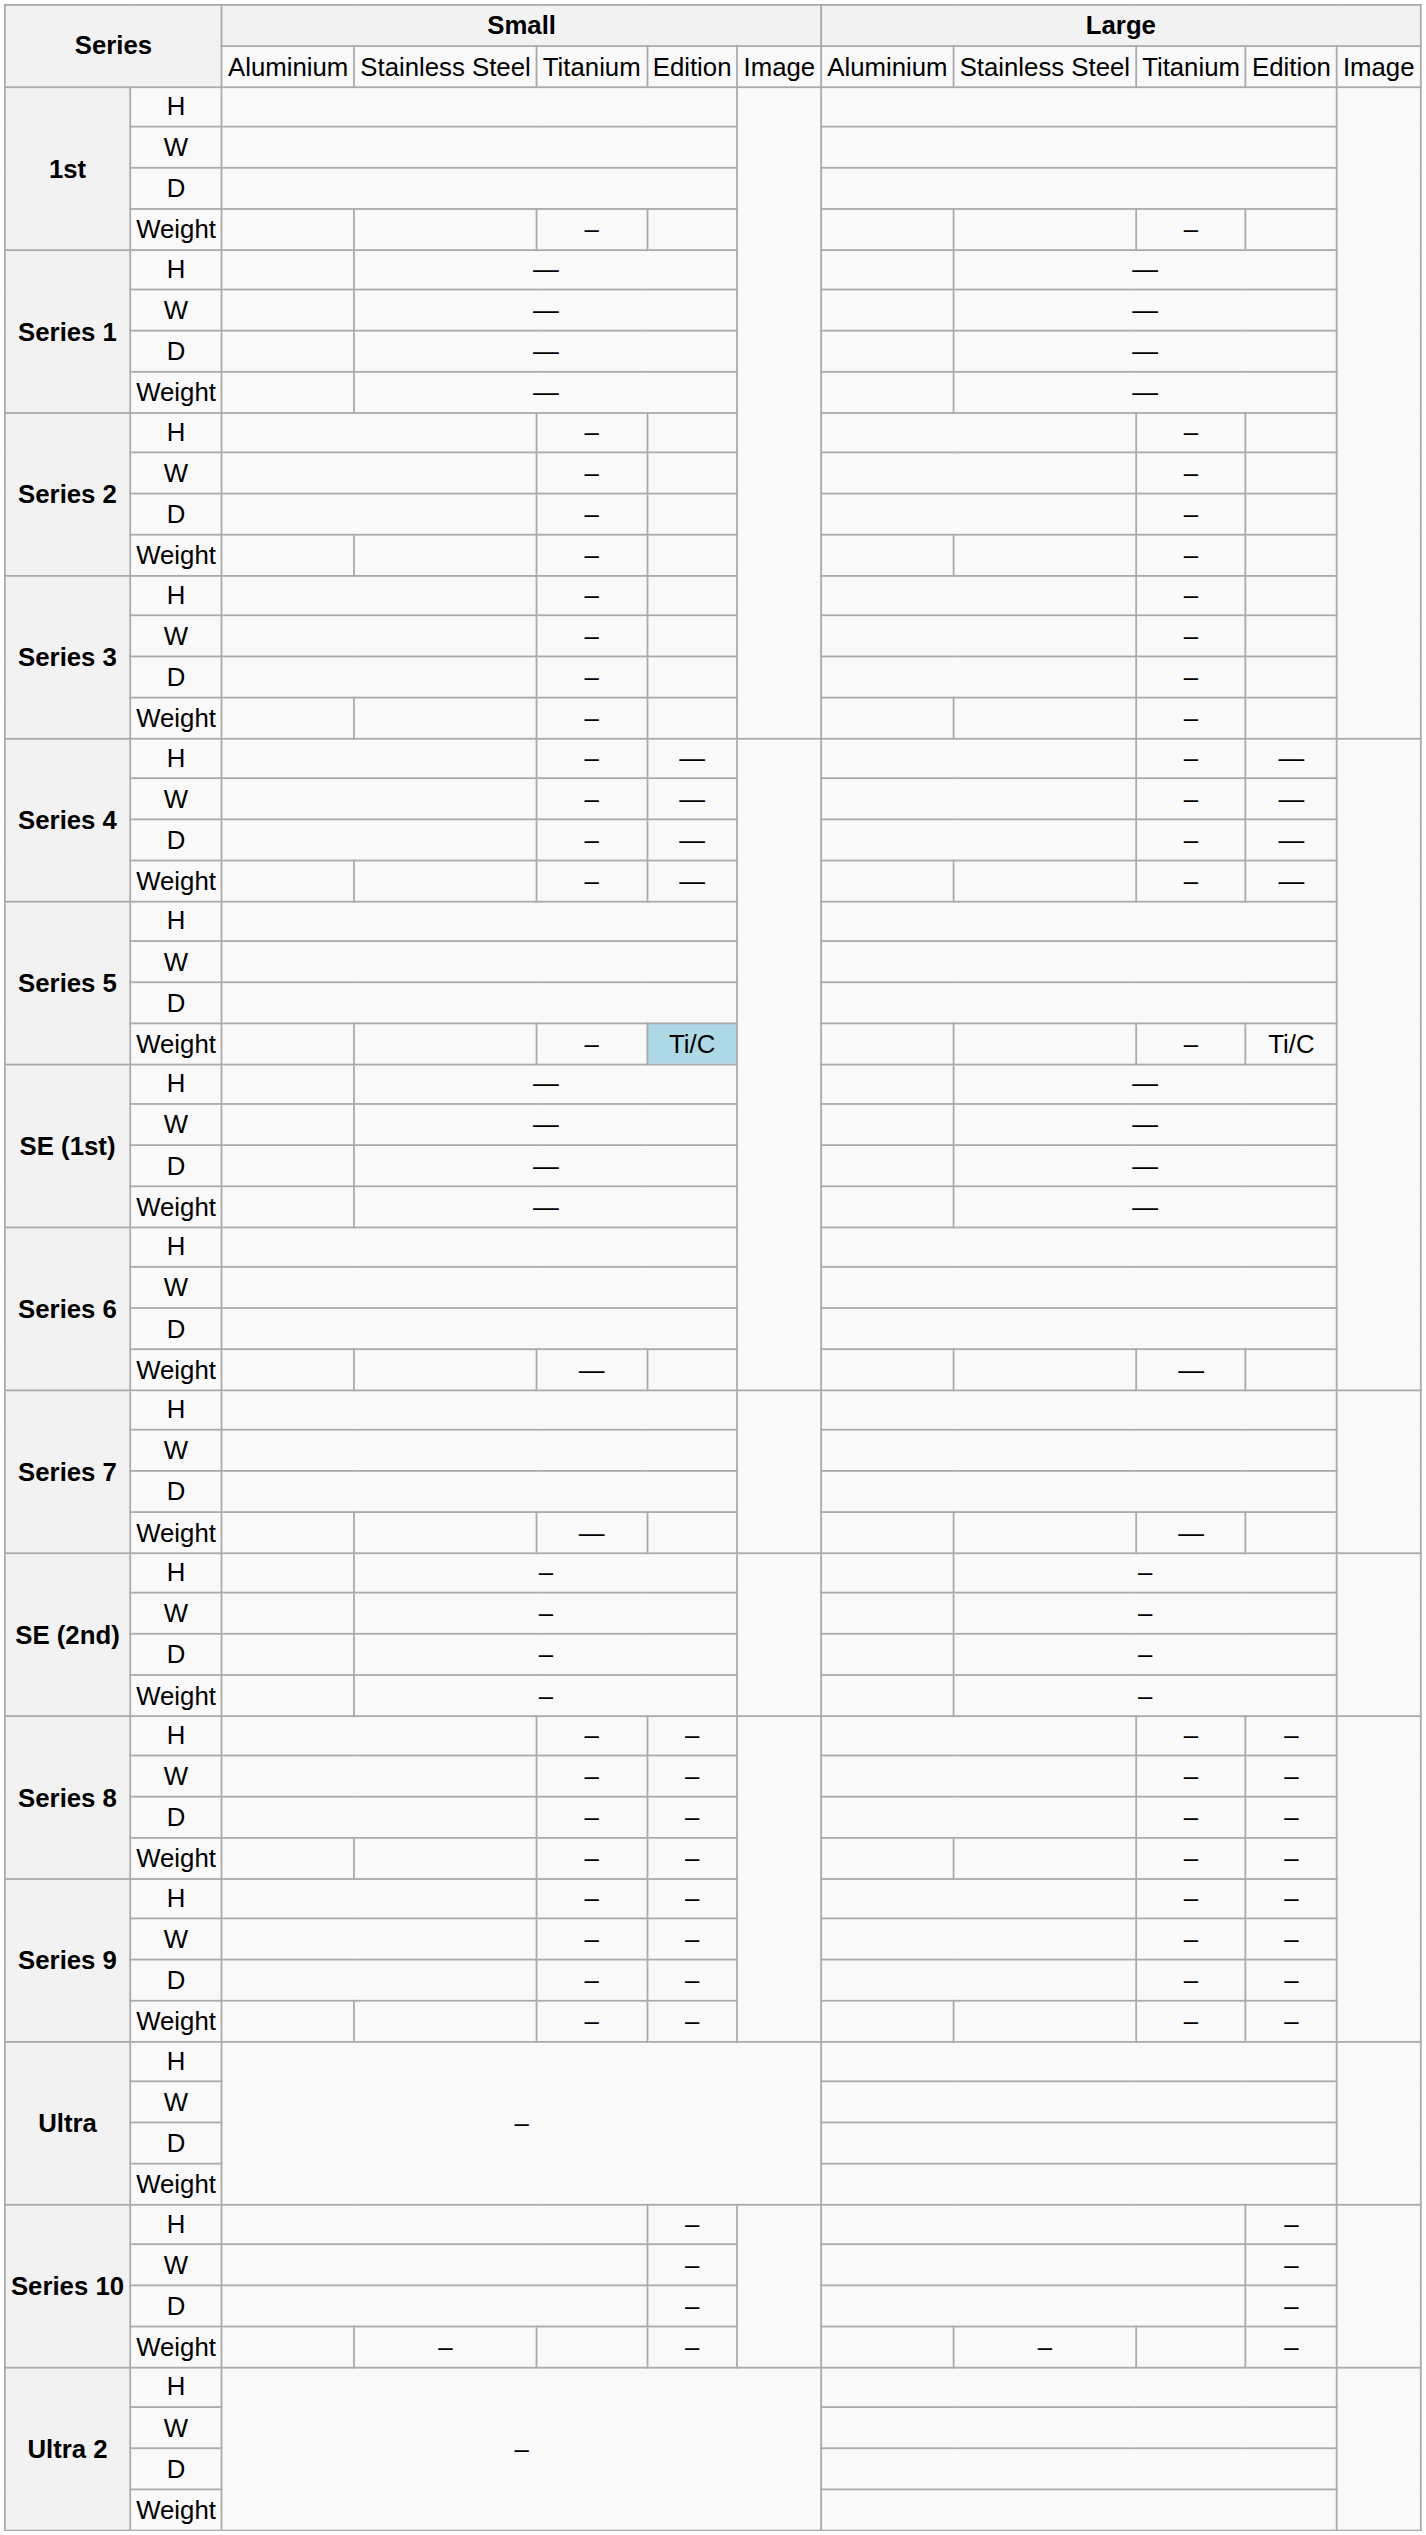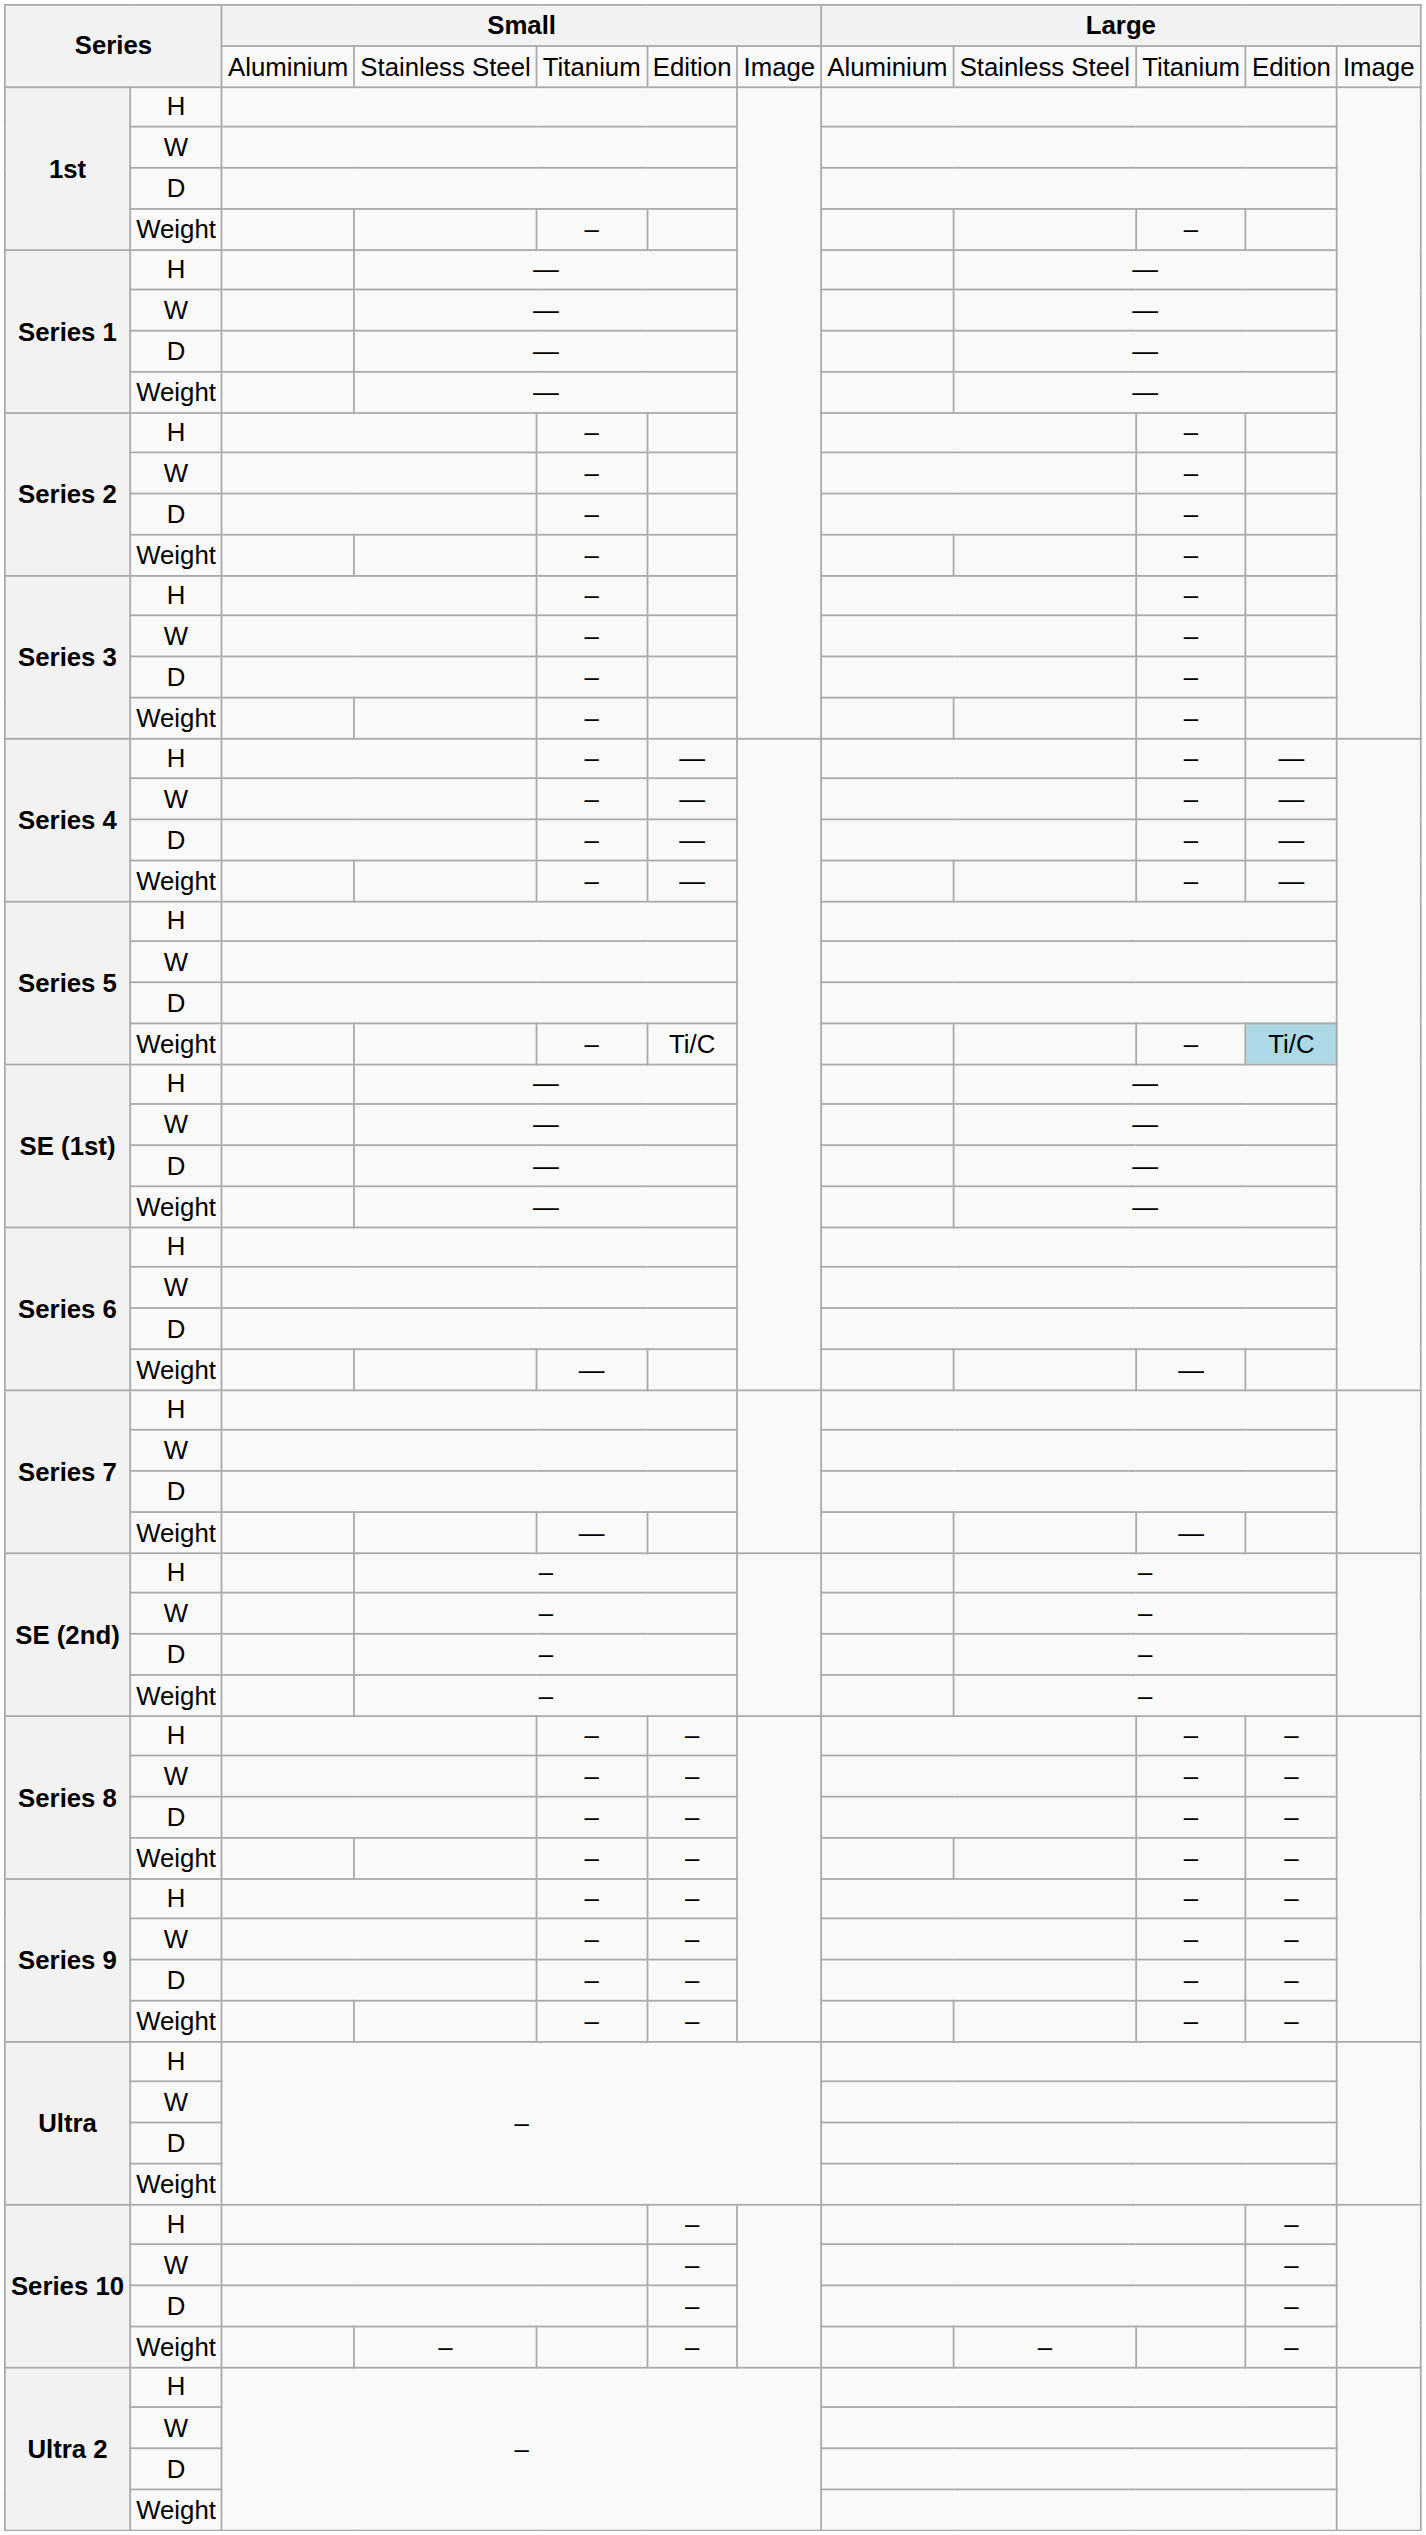Series 5 / Weight | column 6: lightblue background -> no background
Series 5 / Weight | column 11: no background -> lightblue background
